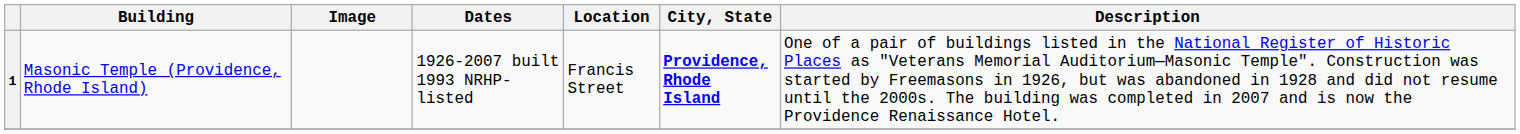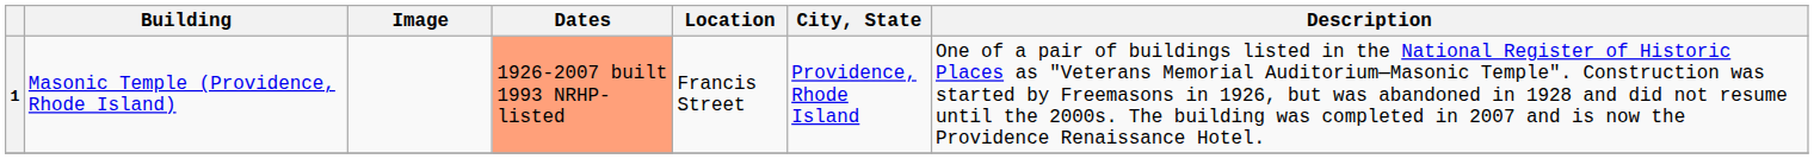1 | Dates: no background -> lightsalmon background
1 | City, State: bold -> normal
